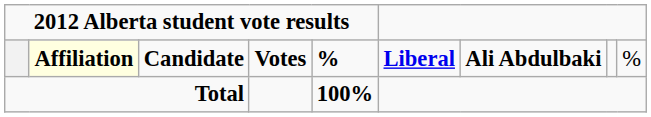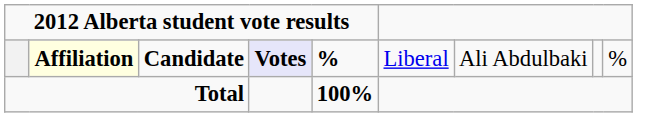row 2 | column 4: no background -> lavender background
row 2 | column 6: bold -> normal
row 2 | column 7: bold -> normal
